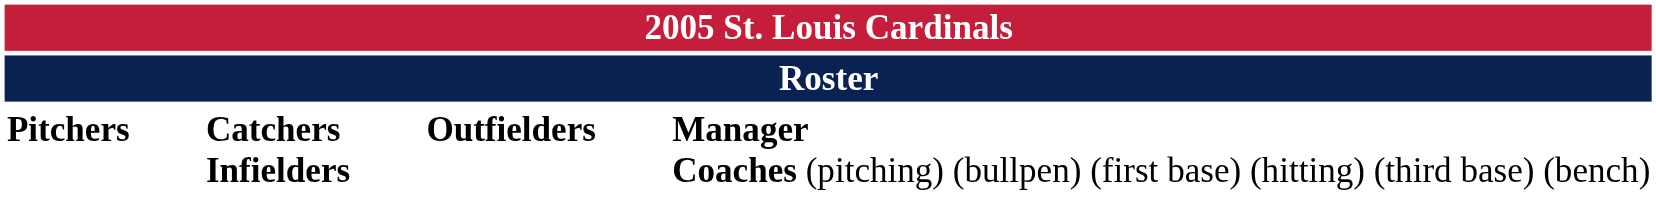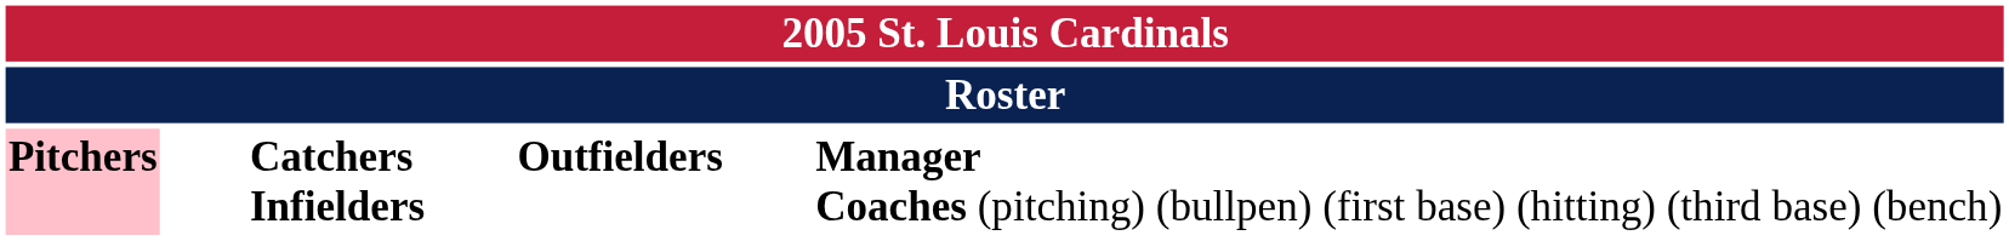Pitchers | column 1: no background -> pink background
